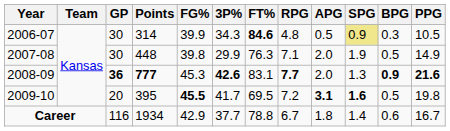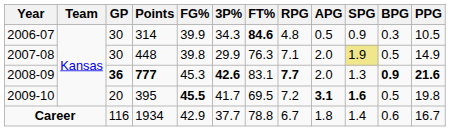2006-07 | SPG: khaki background -> no background
2007-08 | SPG: no background -> khaki background
